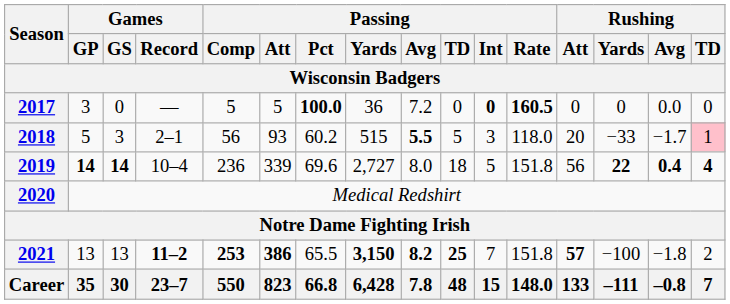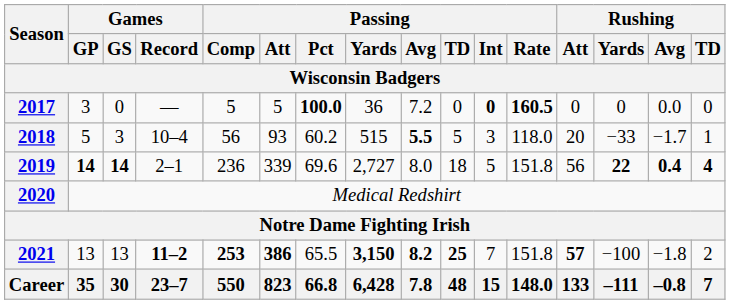2018 | Games / Record: 2–1 -> 10–4
2018 | Rushing / TD: pink background -> no background
2019 | Games / Record: 10–4 -> 2–1
